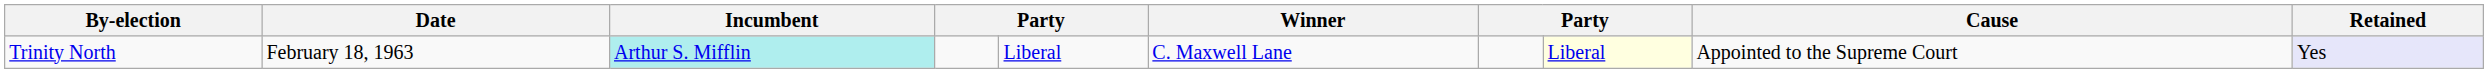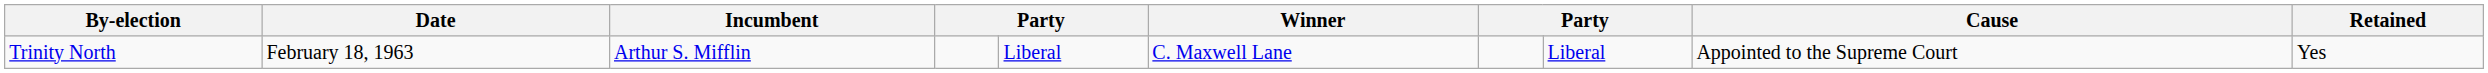Trinity North | Incumbent: paleturquoise background -> no background
Trinity North | column 8: lightyellow background -> no background
Trinity North | Retained: lavender background -> no background
